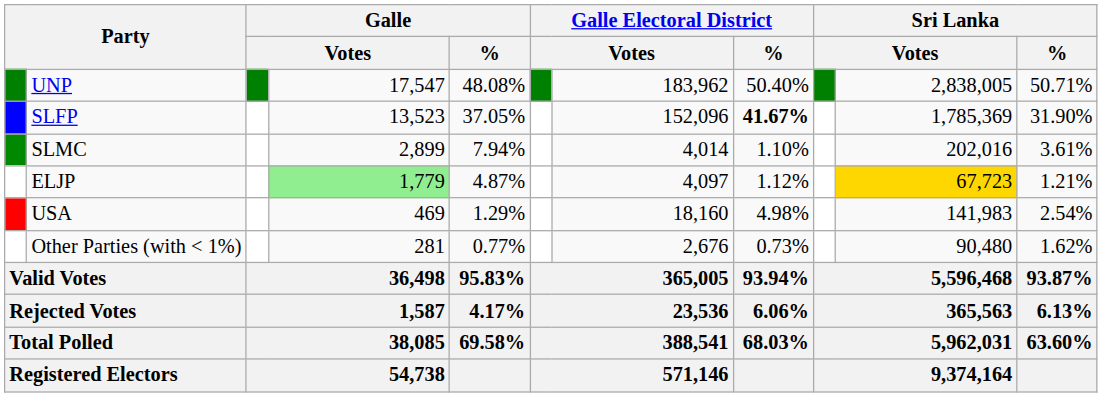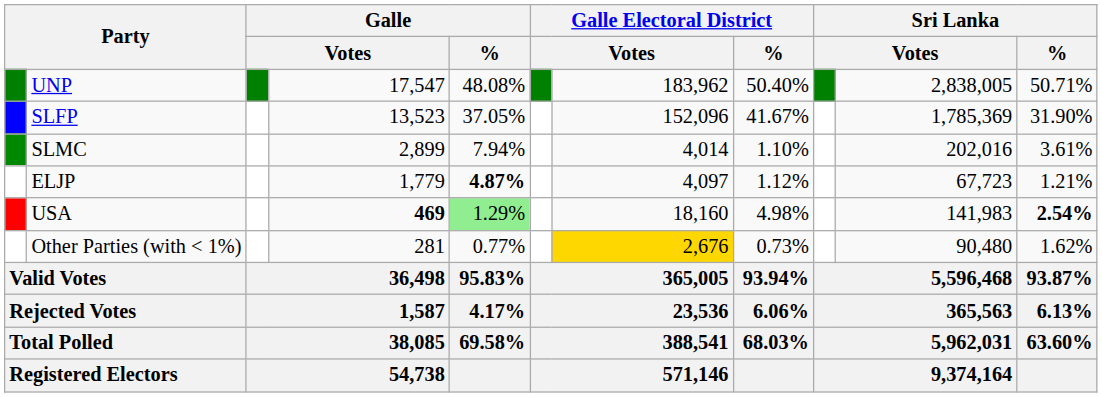SLFP | Galle Electoral District / %: bold -> normal
ELJP | column 4: lightgreen background -> no background
ELJP | Galle / %: normal -> bold
ELJP | column 10: gold background -> no background
USA | column 4: normal -> bold
USA | Galle / %: no background -> lightgreen background
USA | Sri Lanka / %: normal -> bold
Other Parties (with < 1%) | column 7: no background -> gold background
